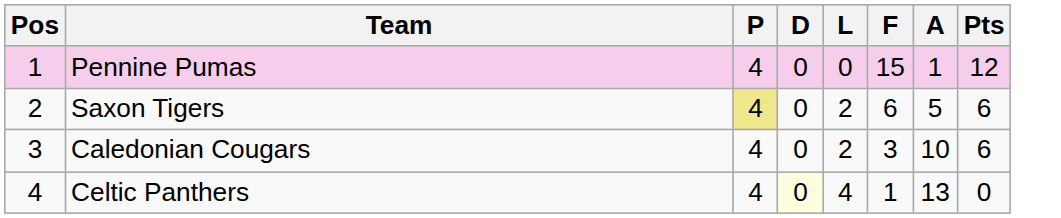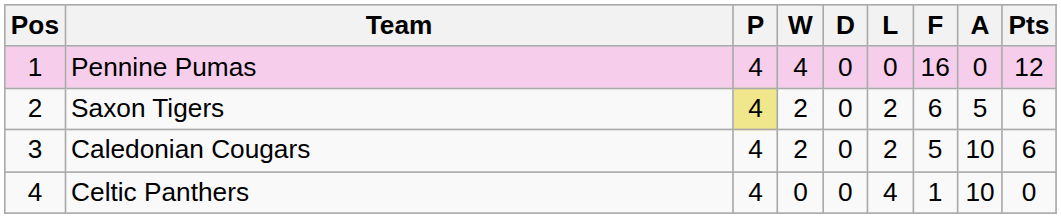+ column: W | 4 | 2 | 2 | 0
Pennine Pumas | F: 15 -> 16
Pennine Pumas | A: 1 -> 0
Caledonian Cougars | F: 3 -> 5
Celtic Panthers | D: lightyellow background -> no background
Celtic Panthers | A: 13 -> 10
